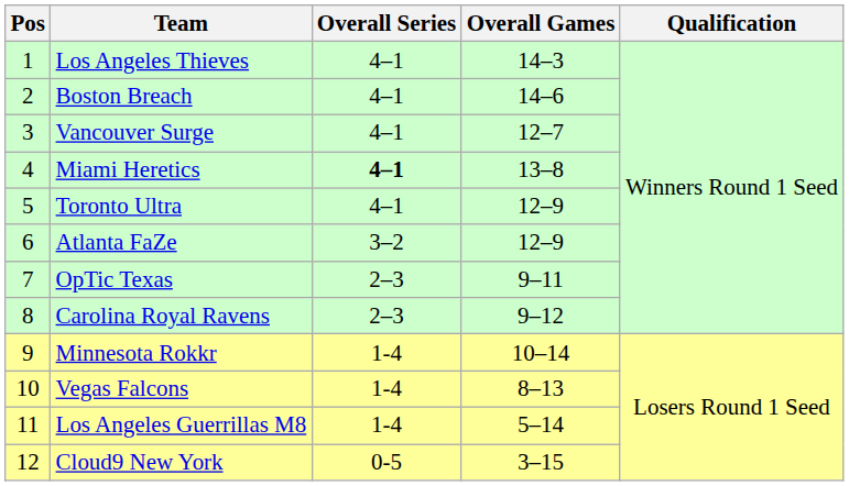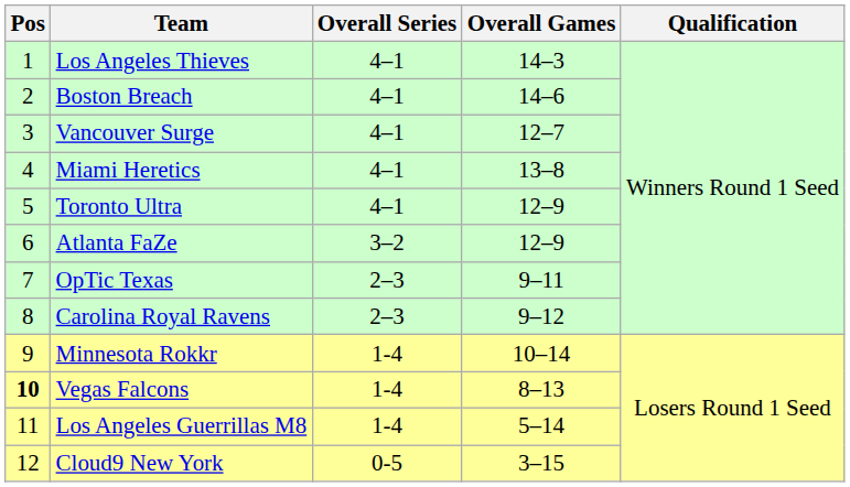Miami Heretics | Overall Series: bold -> normal
Vegas Falcons | Pos: normal -> bold
